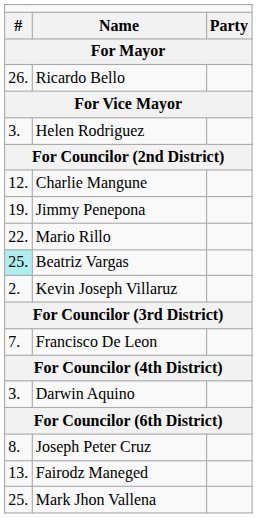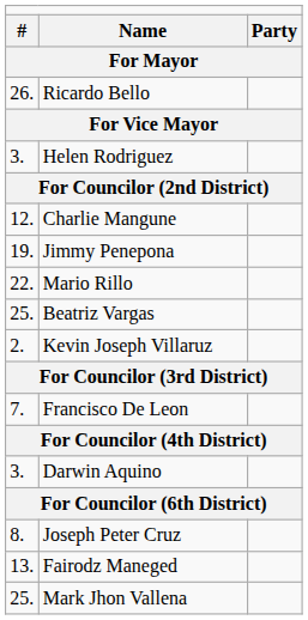Beatriz Vargas | column 1: paleturquoise background -> no background
